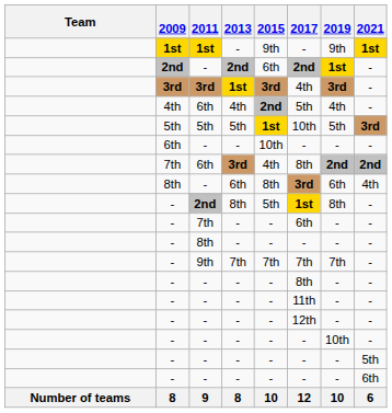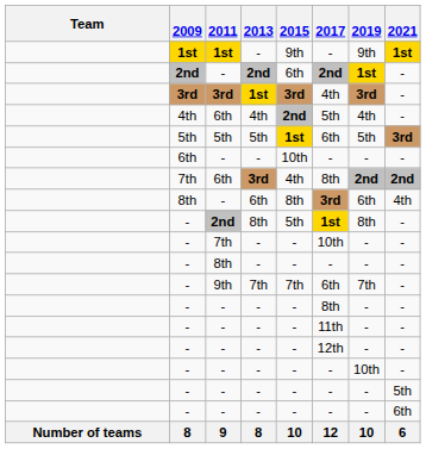row 6 | 2017: 10th -> 6th
row 11 | 2017: 6th -> 10th
row 13 | 2017: 7th -> 6th
